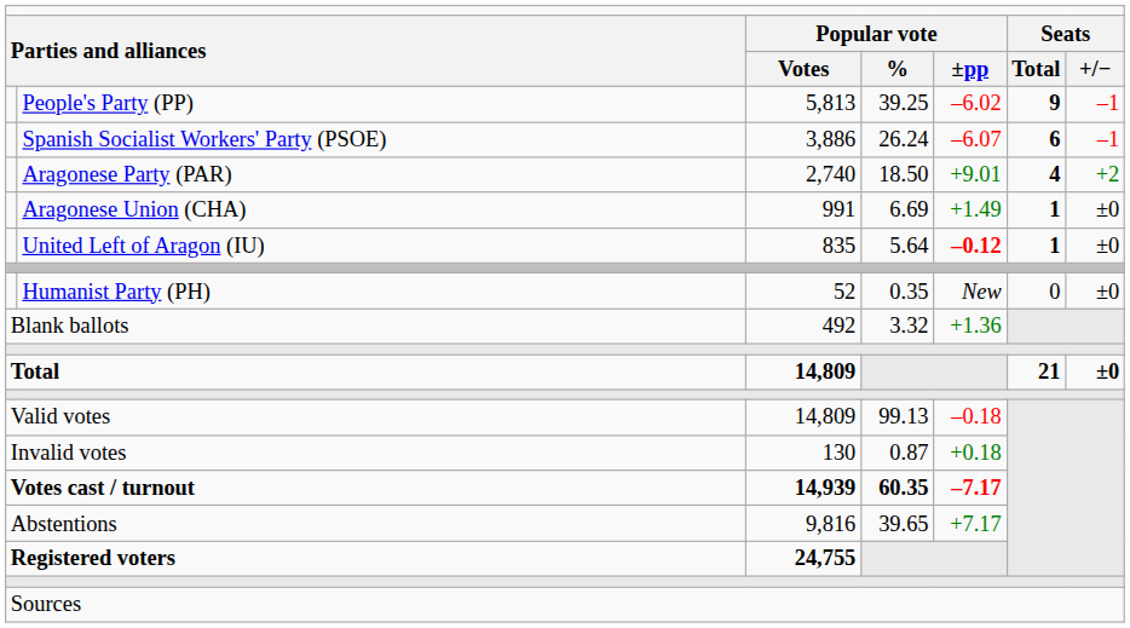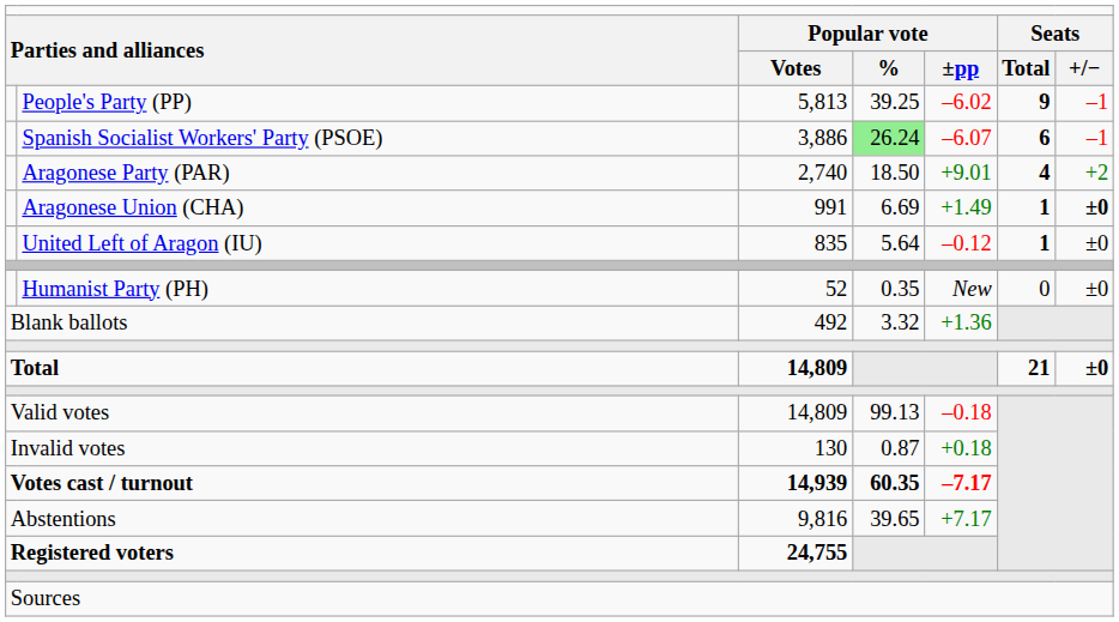Spanish Socialist Workers' Party (PSOE) | column 4: no background -> lightgreen background
Aragonese Union (CHA) | column 7: normal -> bold
United Left of Aragon (IU) | column 5: bold -> normal
